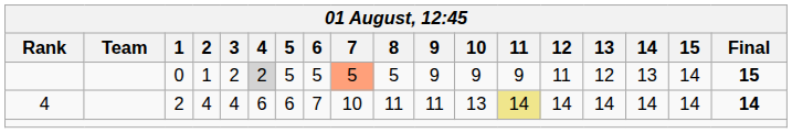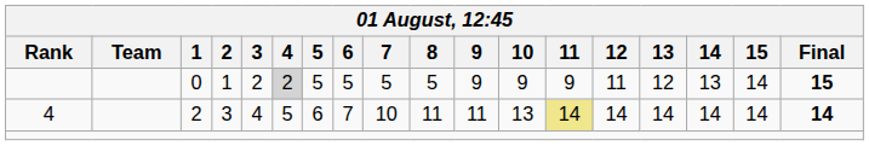row 3 | 7: lightsalmon background -> no background
row 4 | 2: 4 -> 3
row 4 | 4: 6 -> 5
